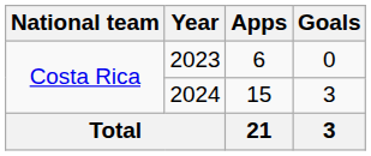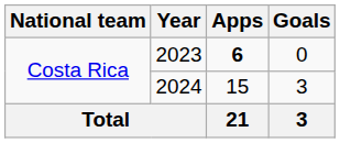2023 | Apps: normal -> bold
